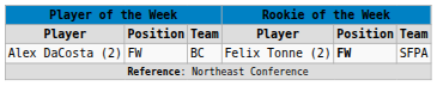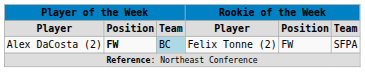Alex DaCosta (2) | Player of the Week / Position: normal -> bold
Alex DaCosta (2) | Player of the Week / Team: no background -> lightblue background
Alex DaCosta (2) | Rookie of the Week / Position: bold -> normal
